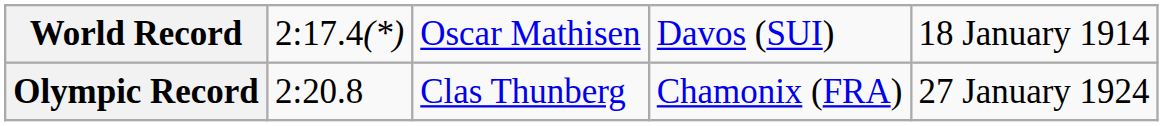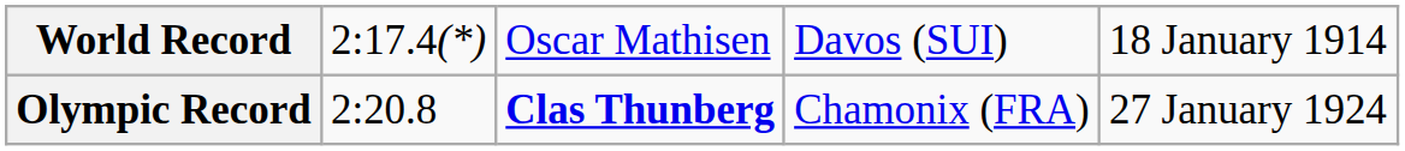Olympic Record | column 3: normal -> bold
